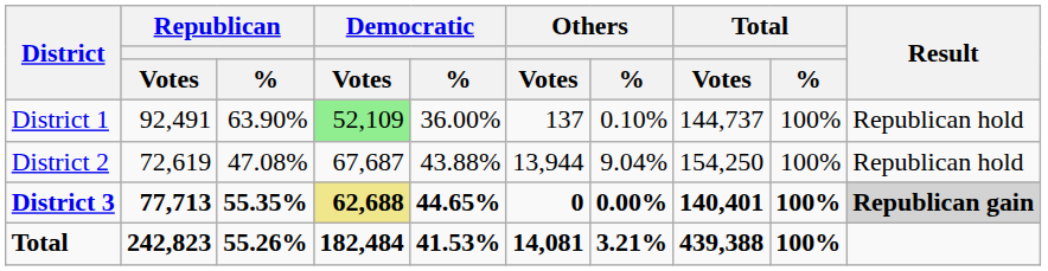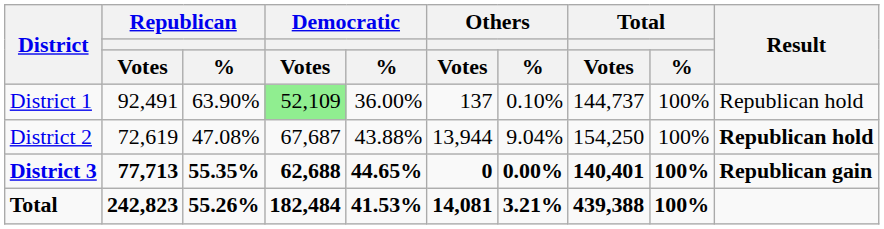District 2 | Result: normal -> bold
District 3 | Democratic / Votes: khaki background -> no background
District 3 | Result: lightgrey background -> no background
